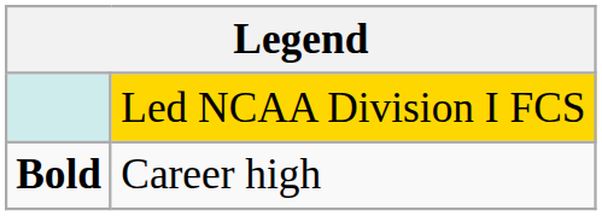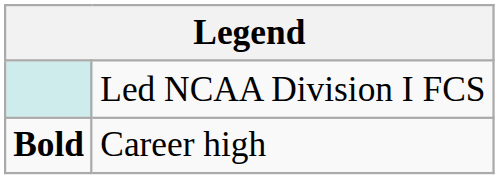row 2 | column 2: gold background -> no background
